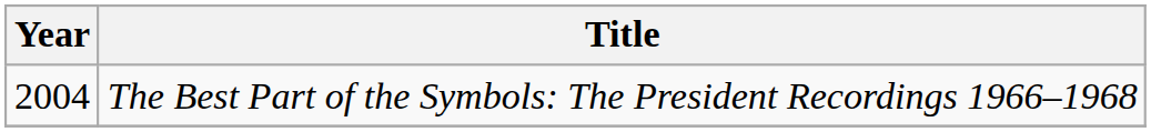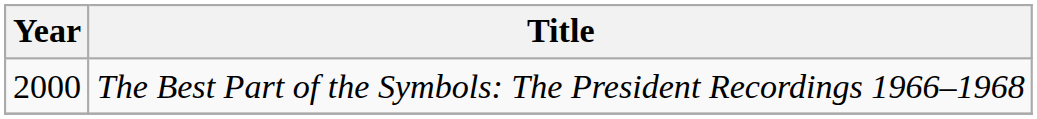row 2 | Year: 2004 -> 2000
